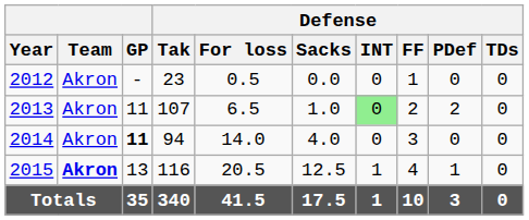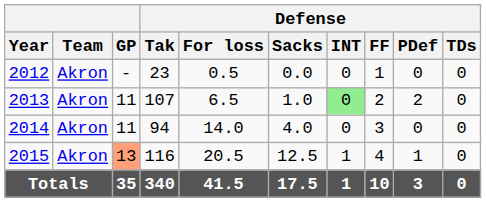2014 | GP: bold -> normal
2015 | Team: bold -> normal
2015 | GP: no background -> lightsalmon background
